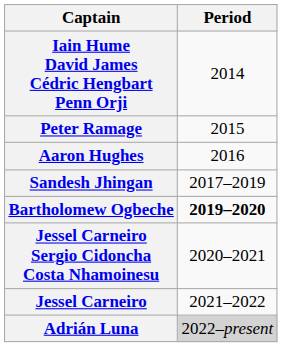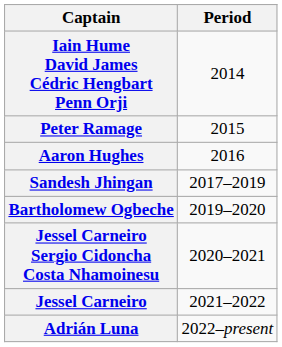Bartholomew Ogbeche | Period: bold -> normal
Adrián Luna | Period: lightgrey background -> no background
